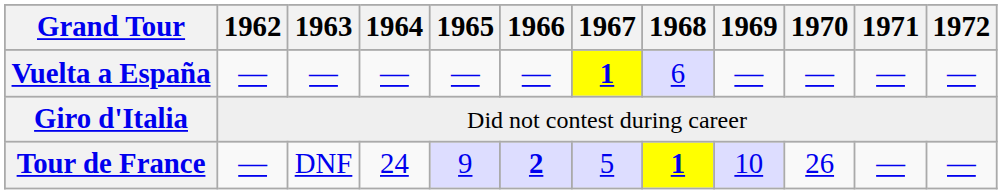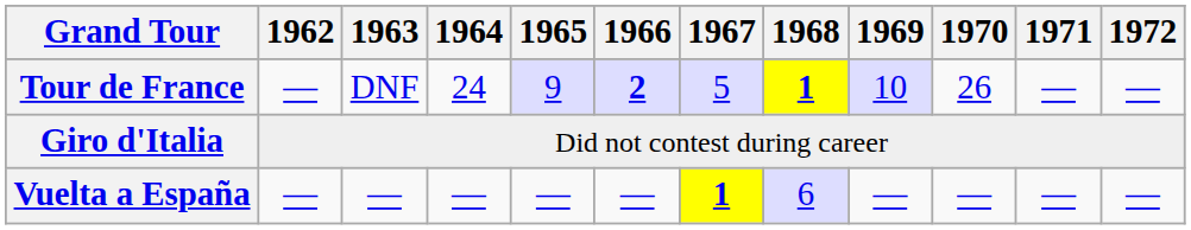rows swapped: Vuelta a España <-> Tour de France
